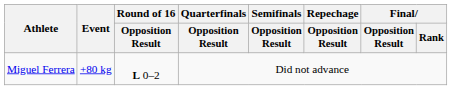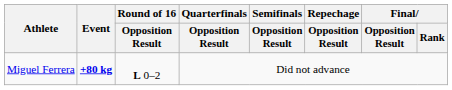Miguel Ferrera | Event: normal -> bold
